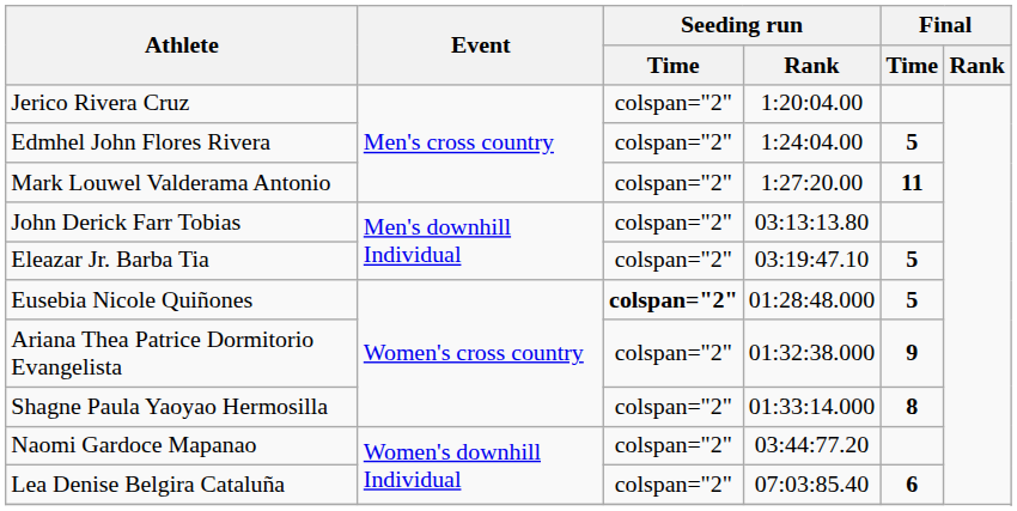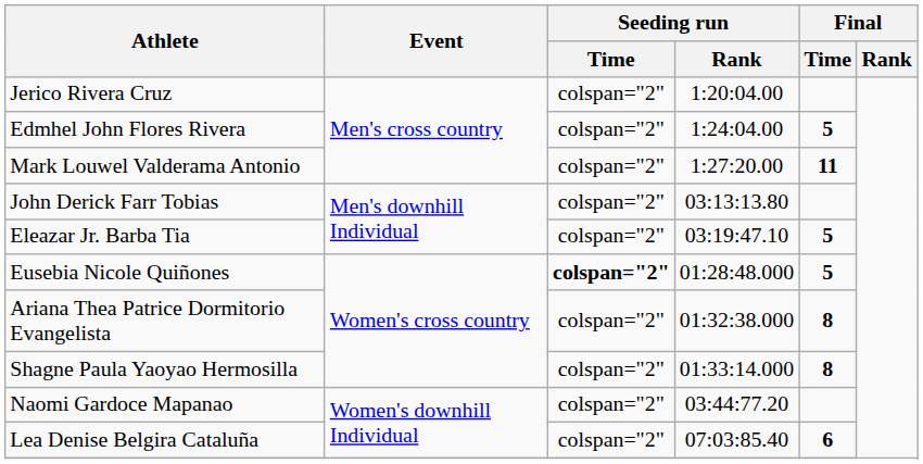Ariana Thea Patrice Dormitorio Evangelista | Final / Time: 9 -> 8
